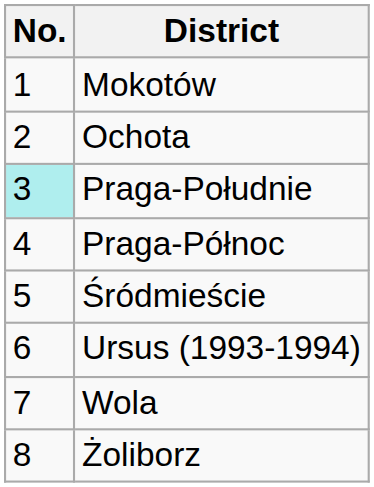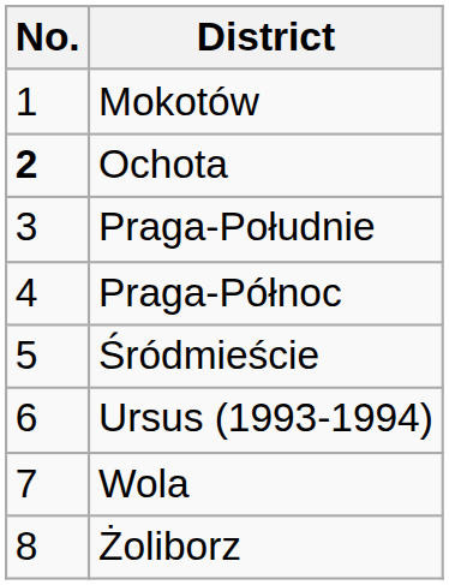Ochota | No.: normal -> bold
Praga-Południe | No.: paleturquoise background -> no background
